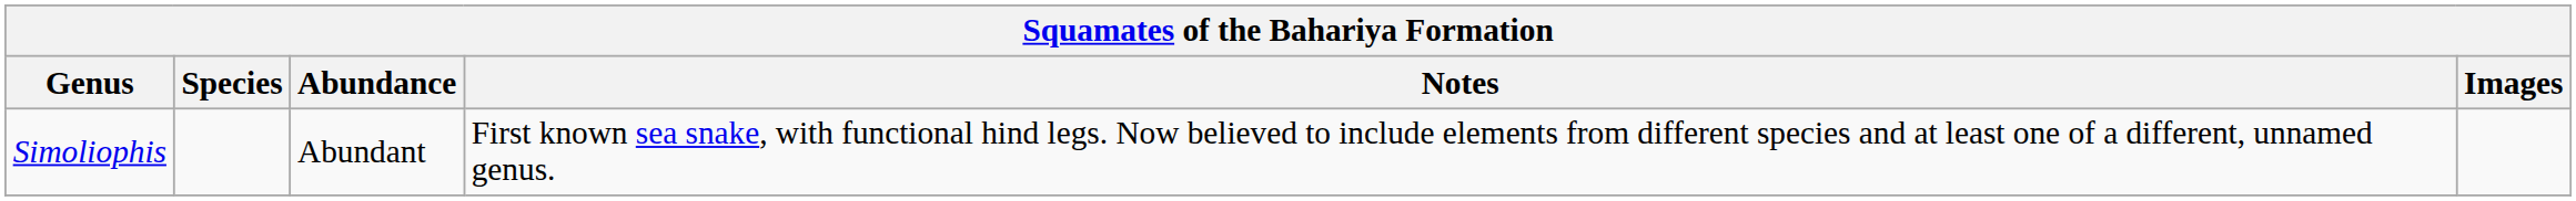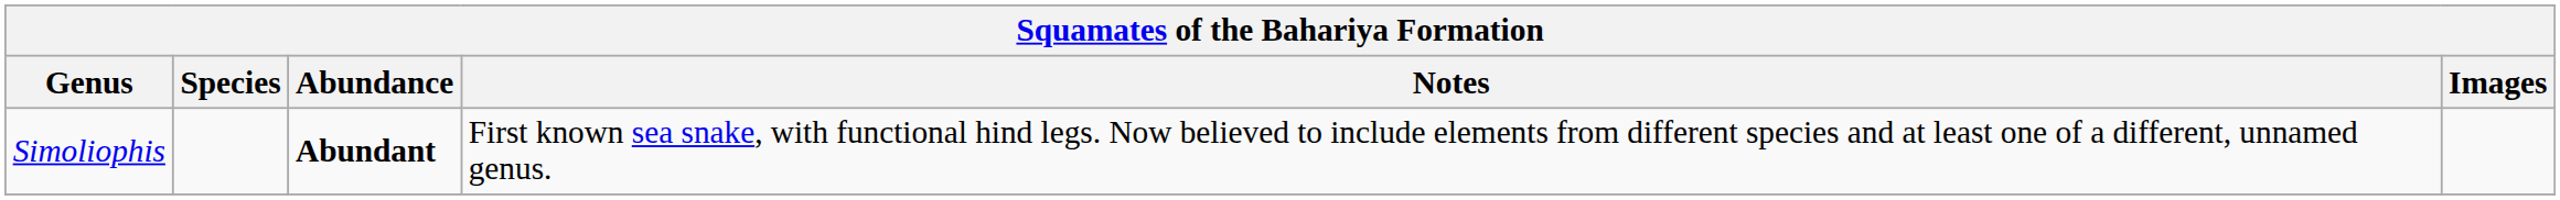Simoliophis | Abundance: normal -> bold
